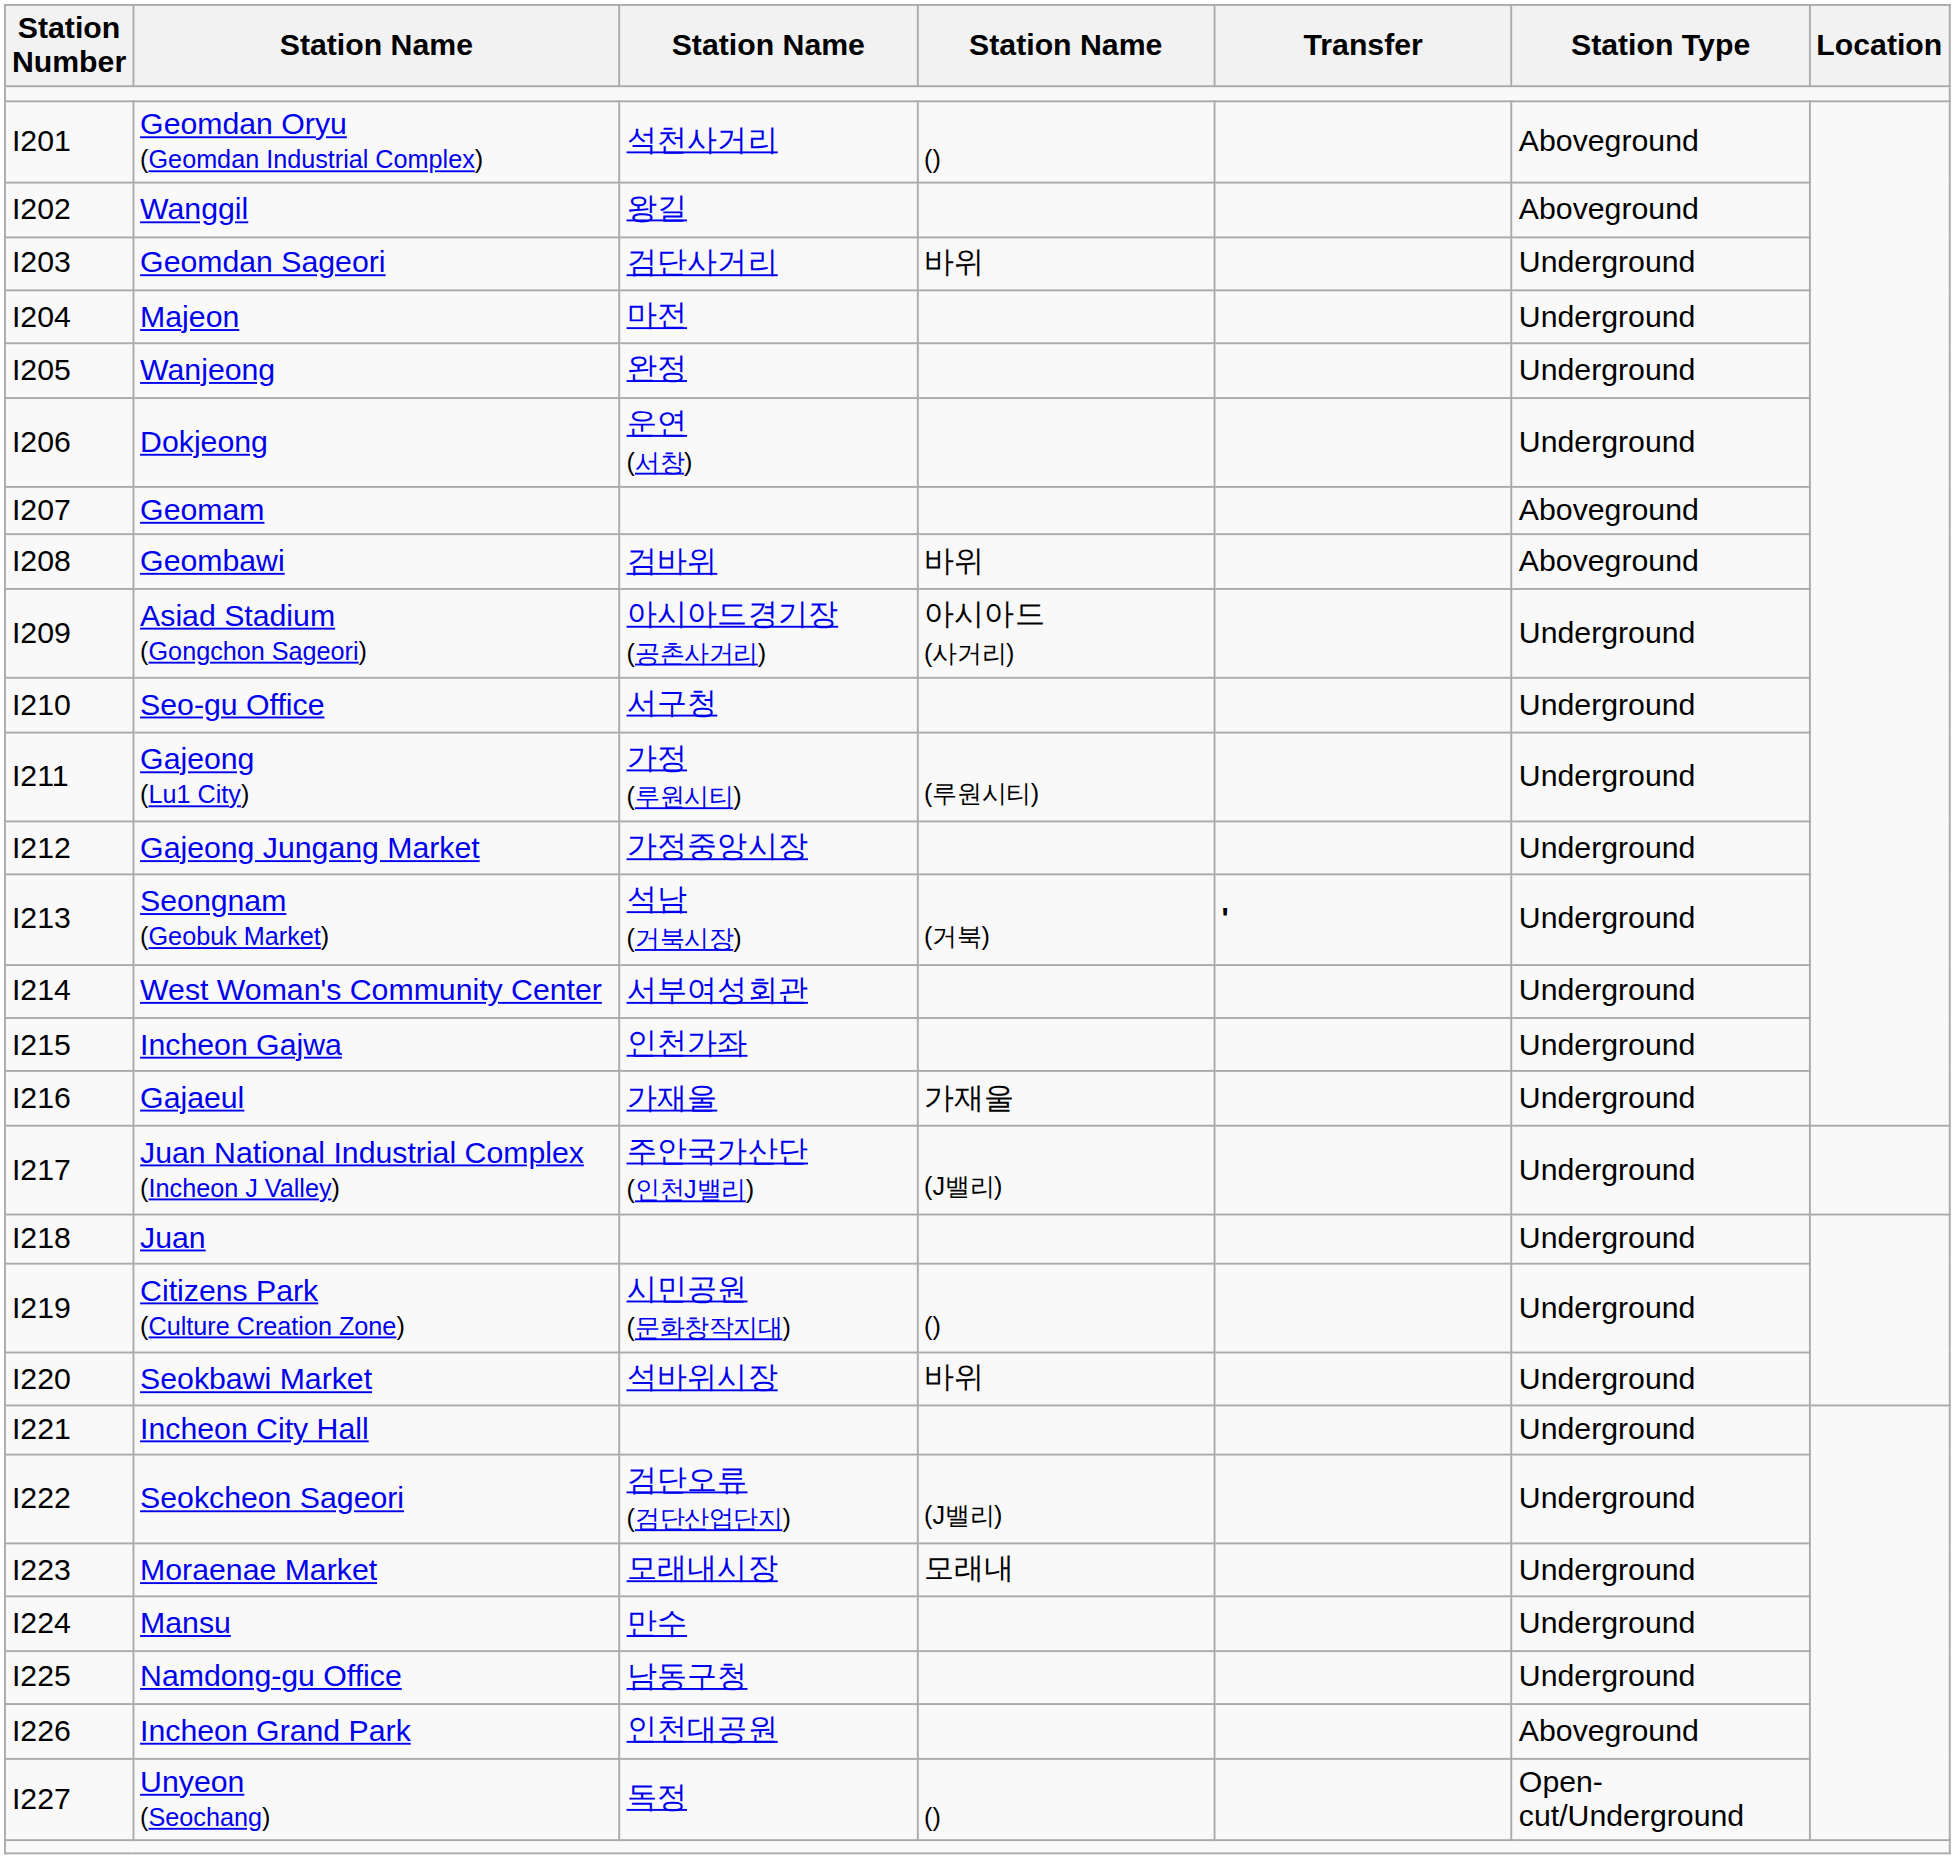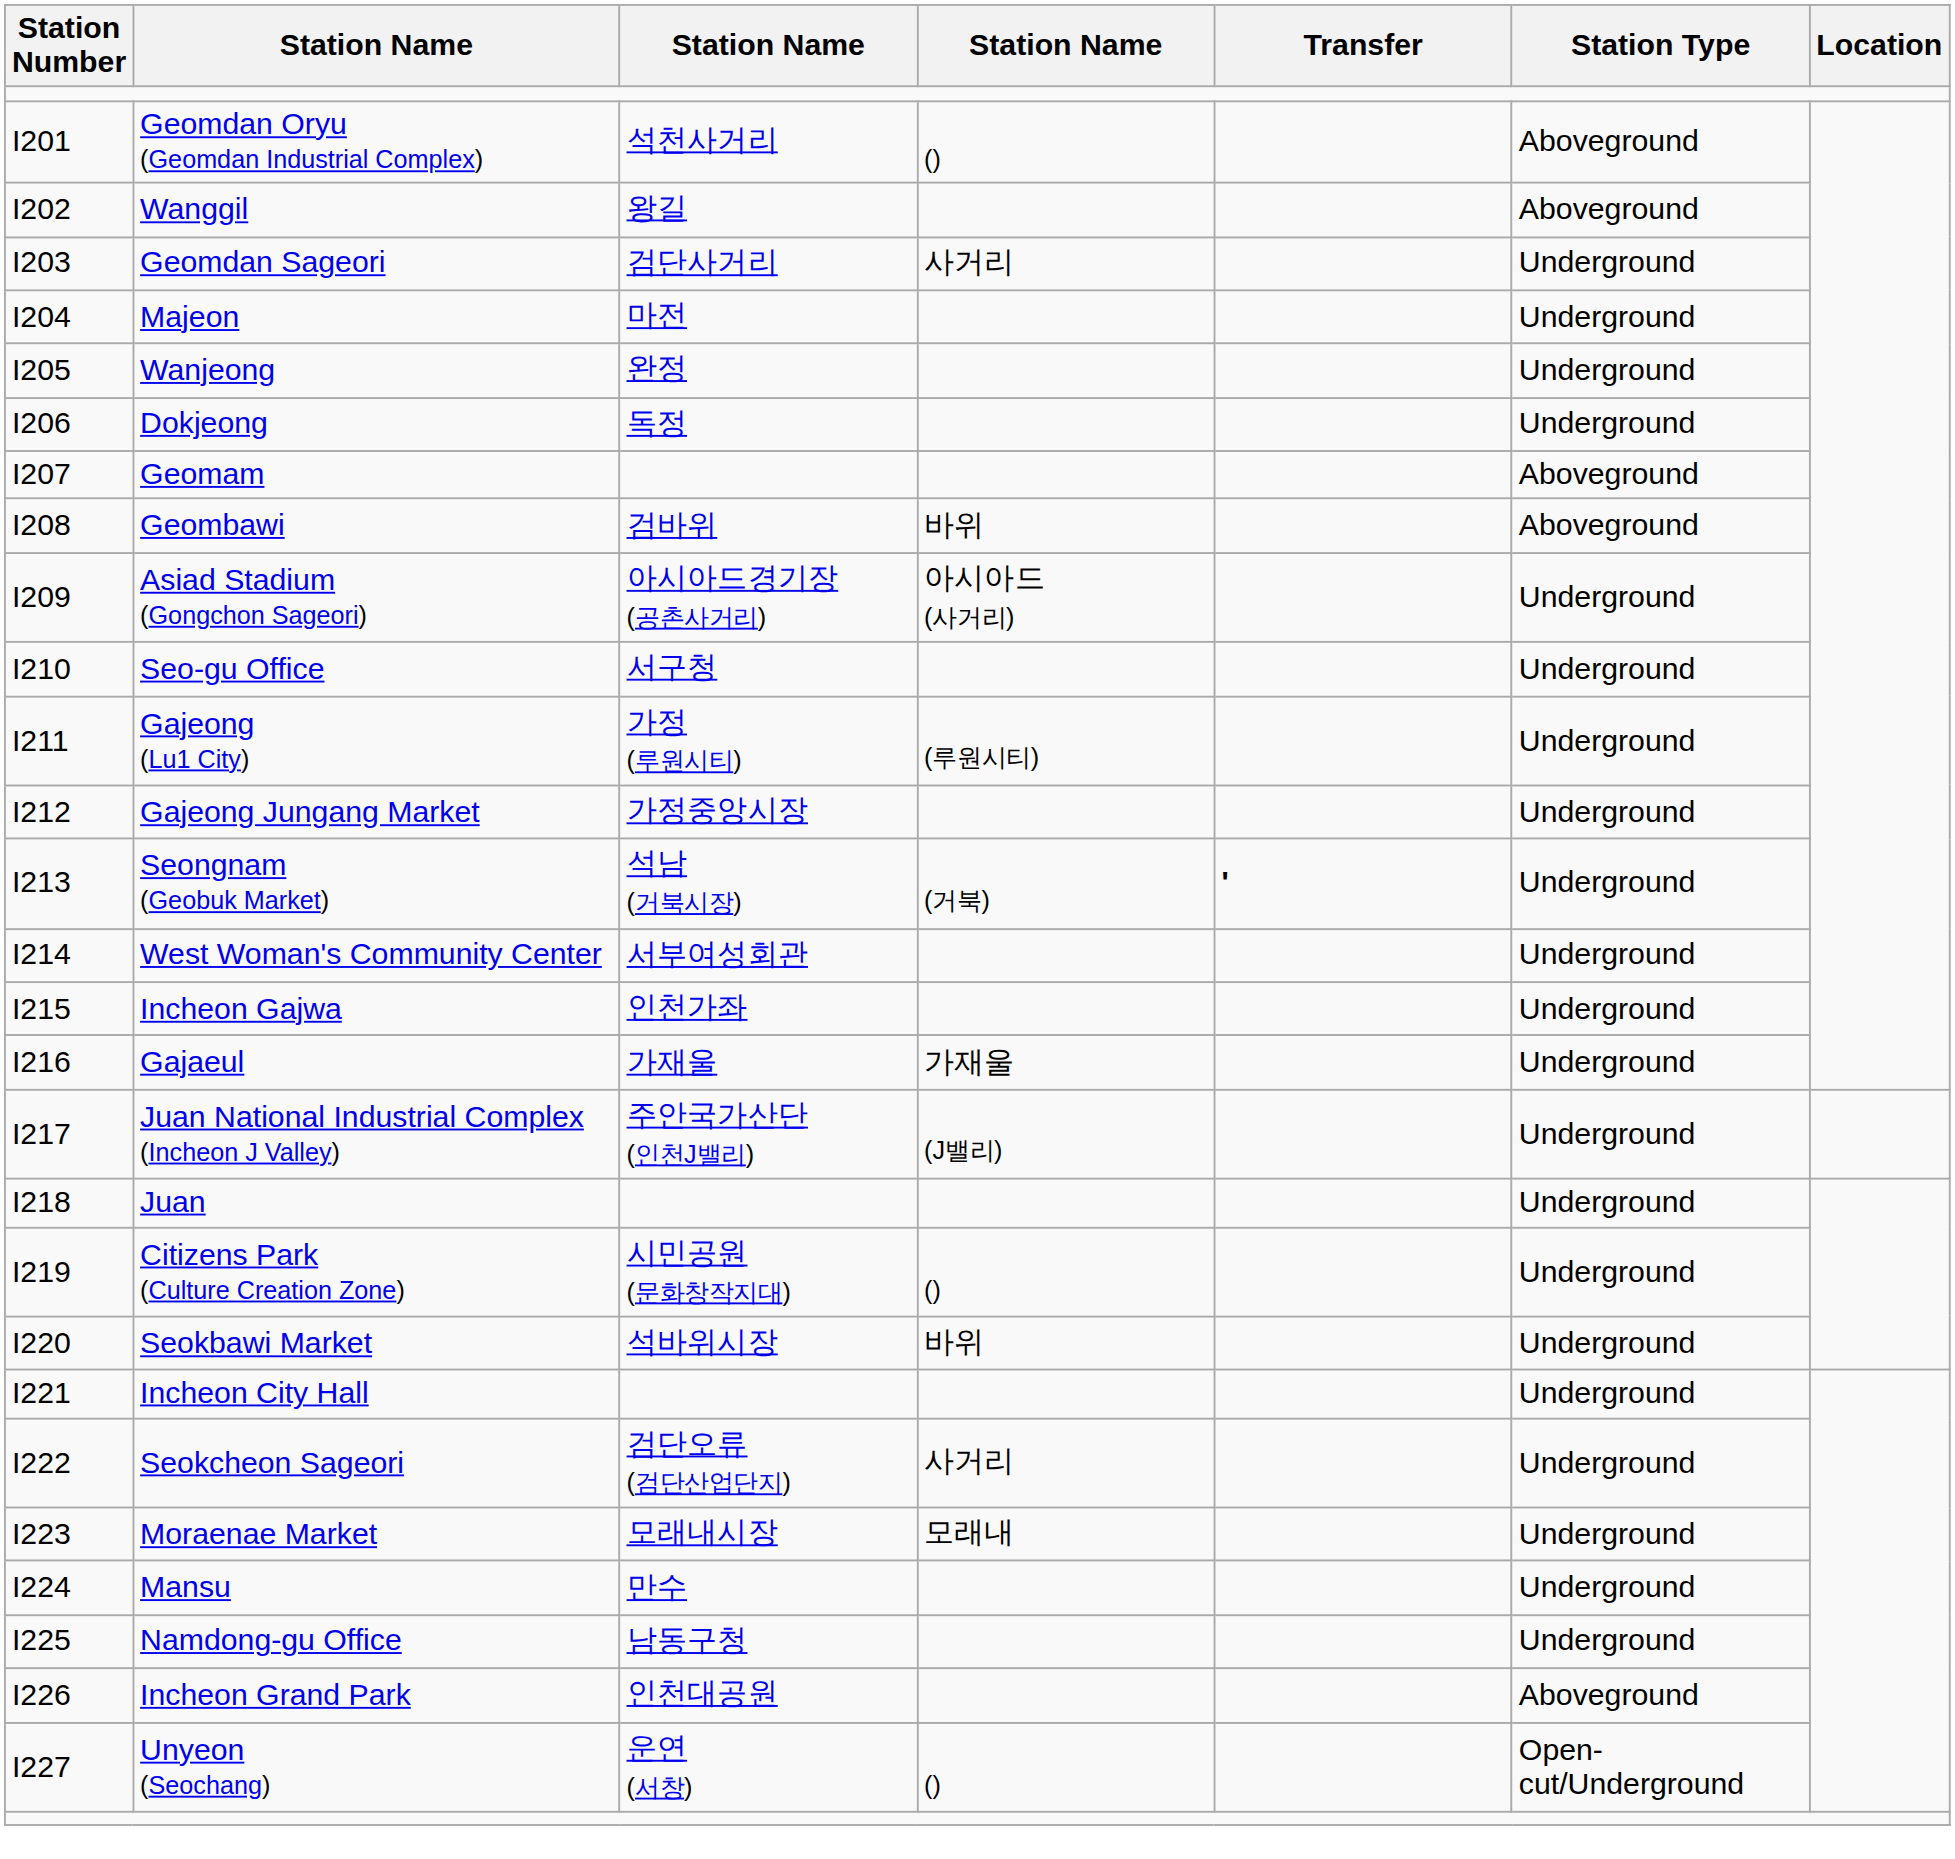Geomdan Sageori | column 4: 바위 -> 사거리
Dokjeong | column 3: 운연 (서창) -> 독정
Seokcheon Sageori | column 4: (J밸리) -> 사거리
Unyeon (Seochang) | column 3: 독정 -> 운연 (서창)
